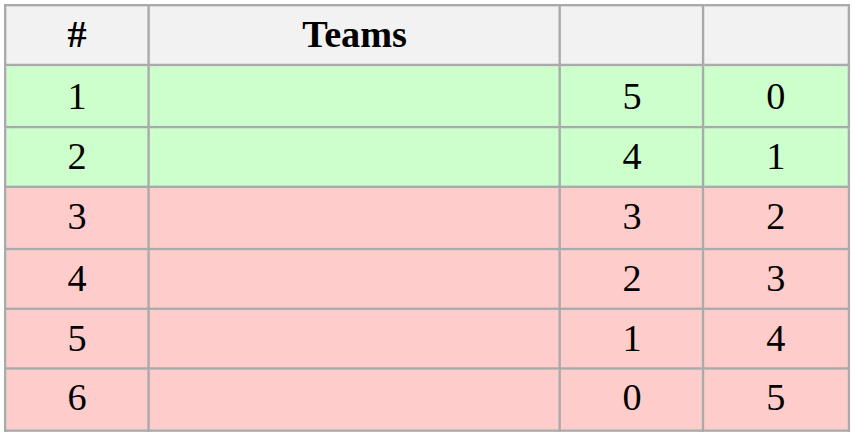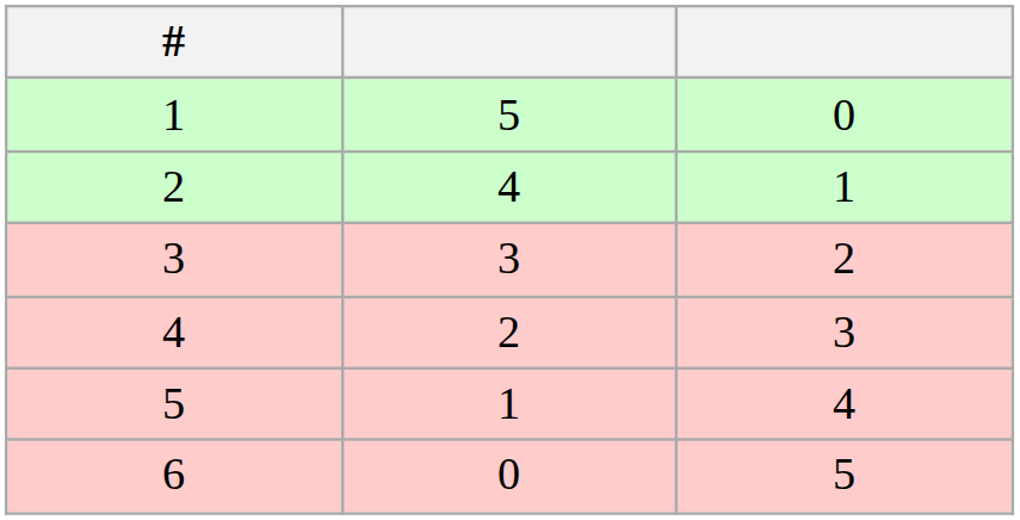- column: Teams
